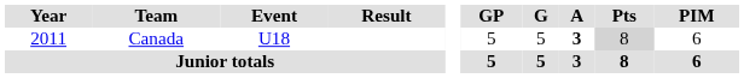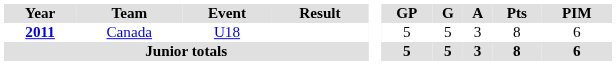Canada | Year: normal -> bold
Canada | A: bold -> normal
Canada | Pts: lightgrey background -> no background
